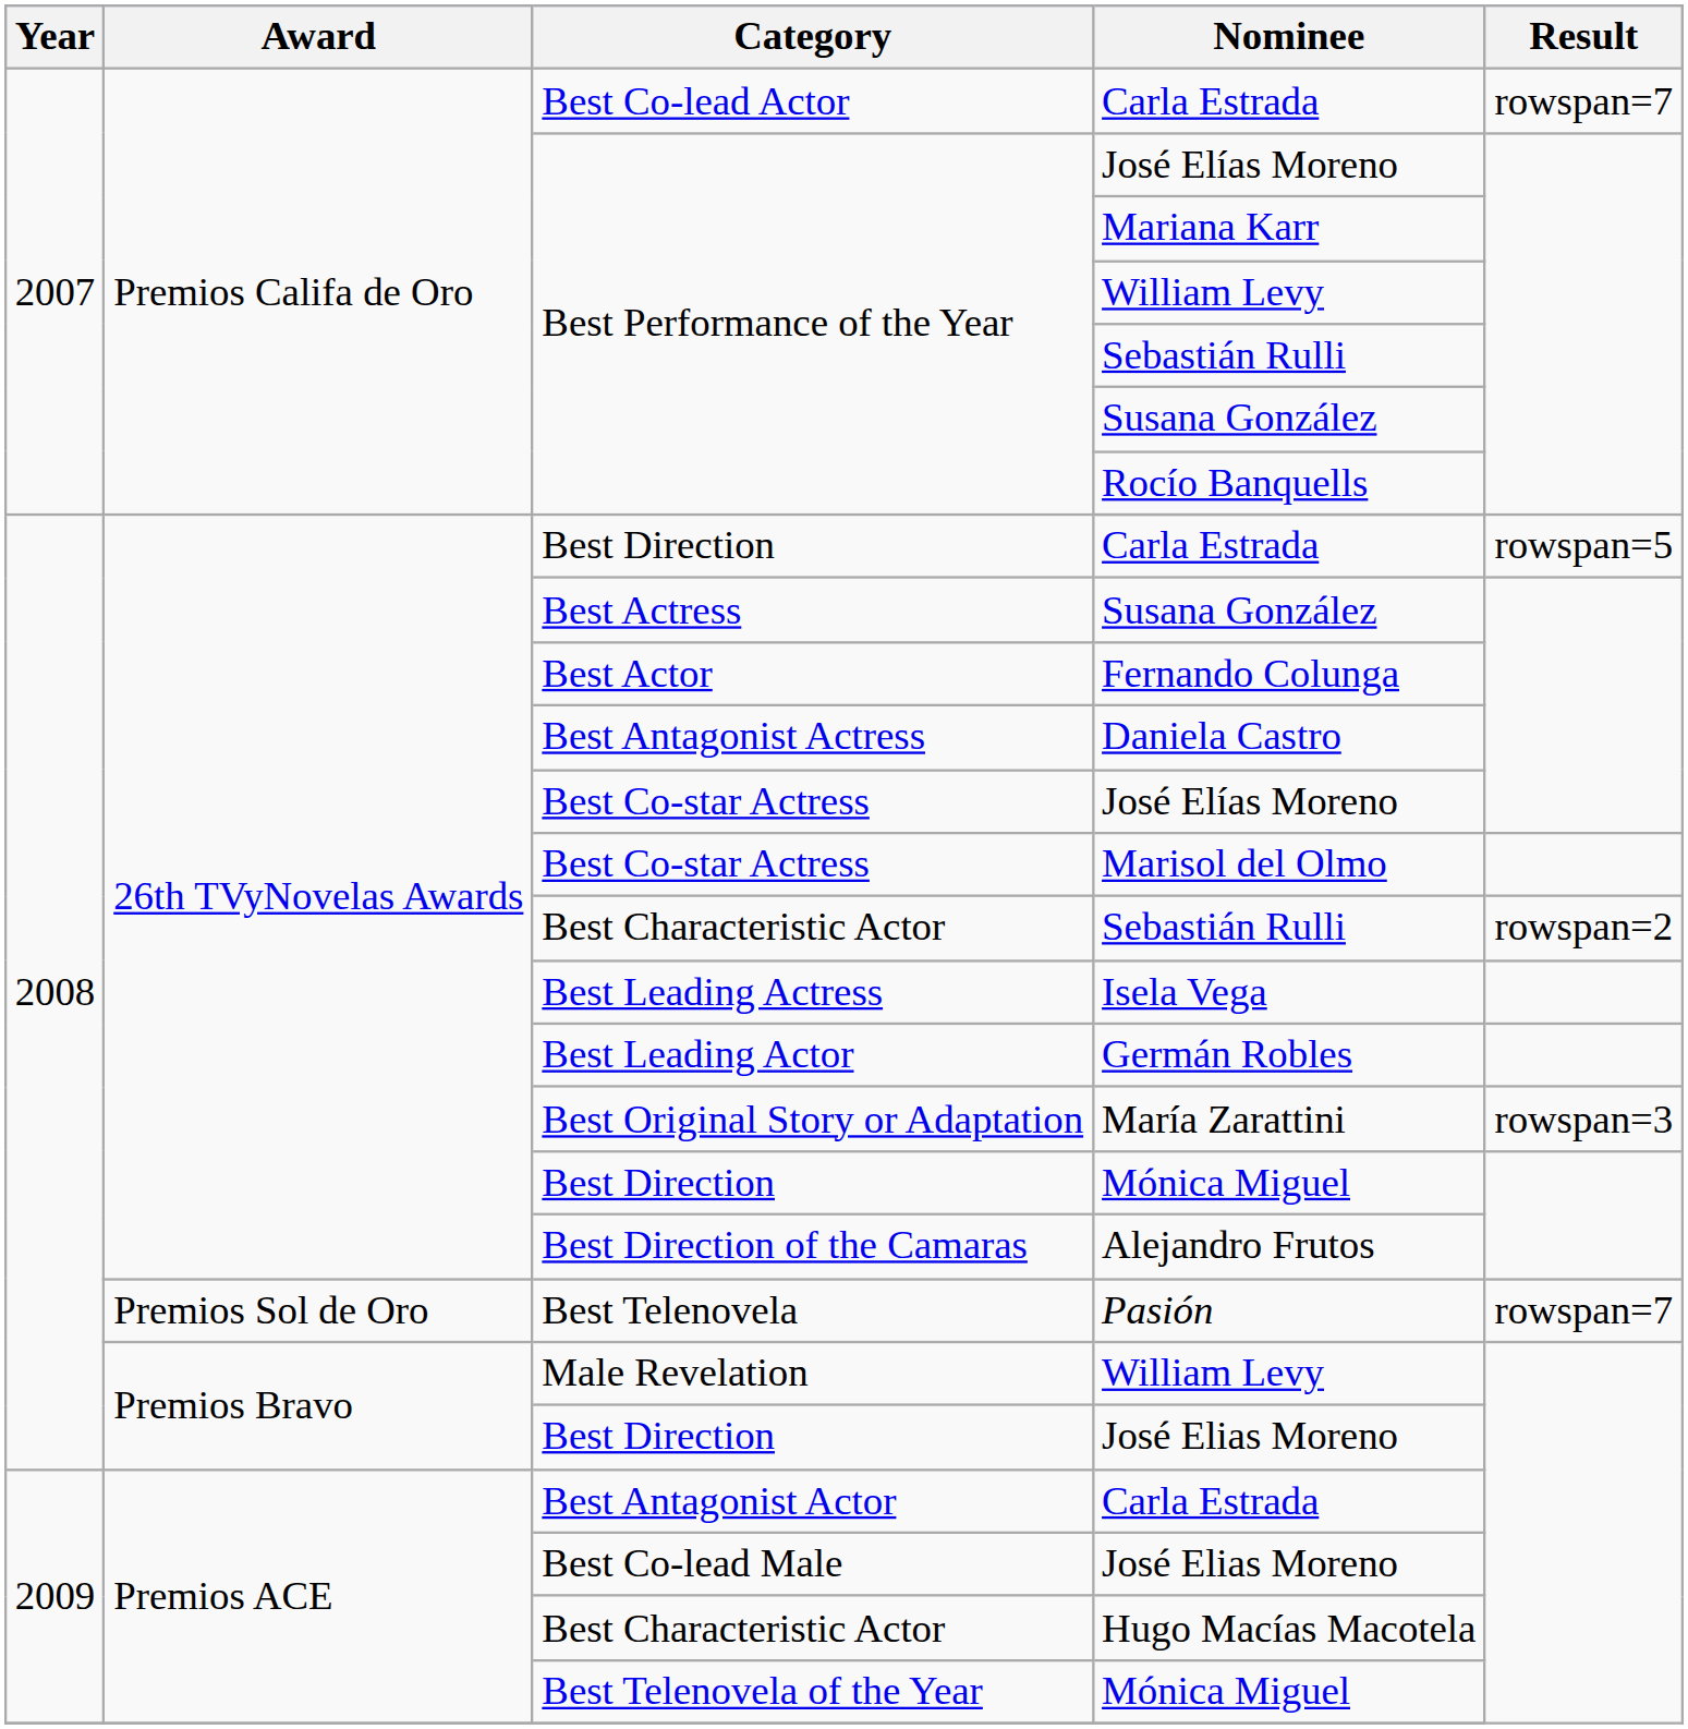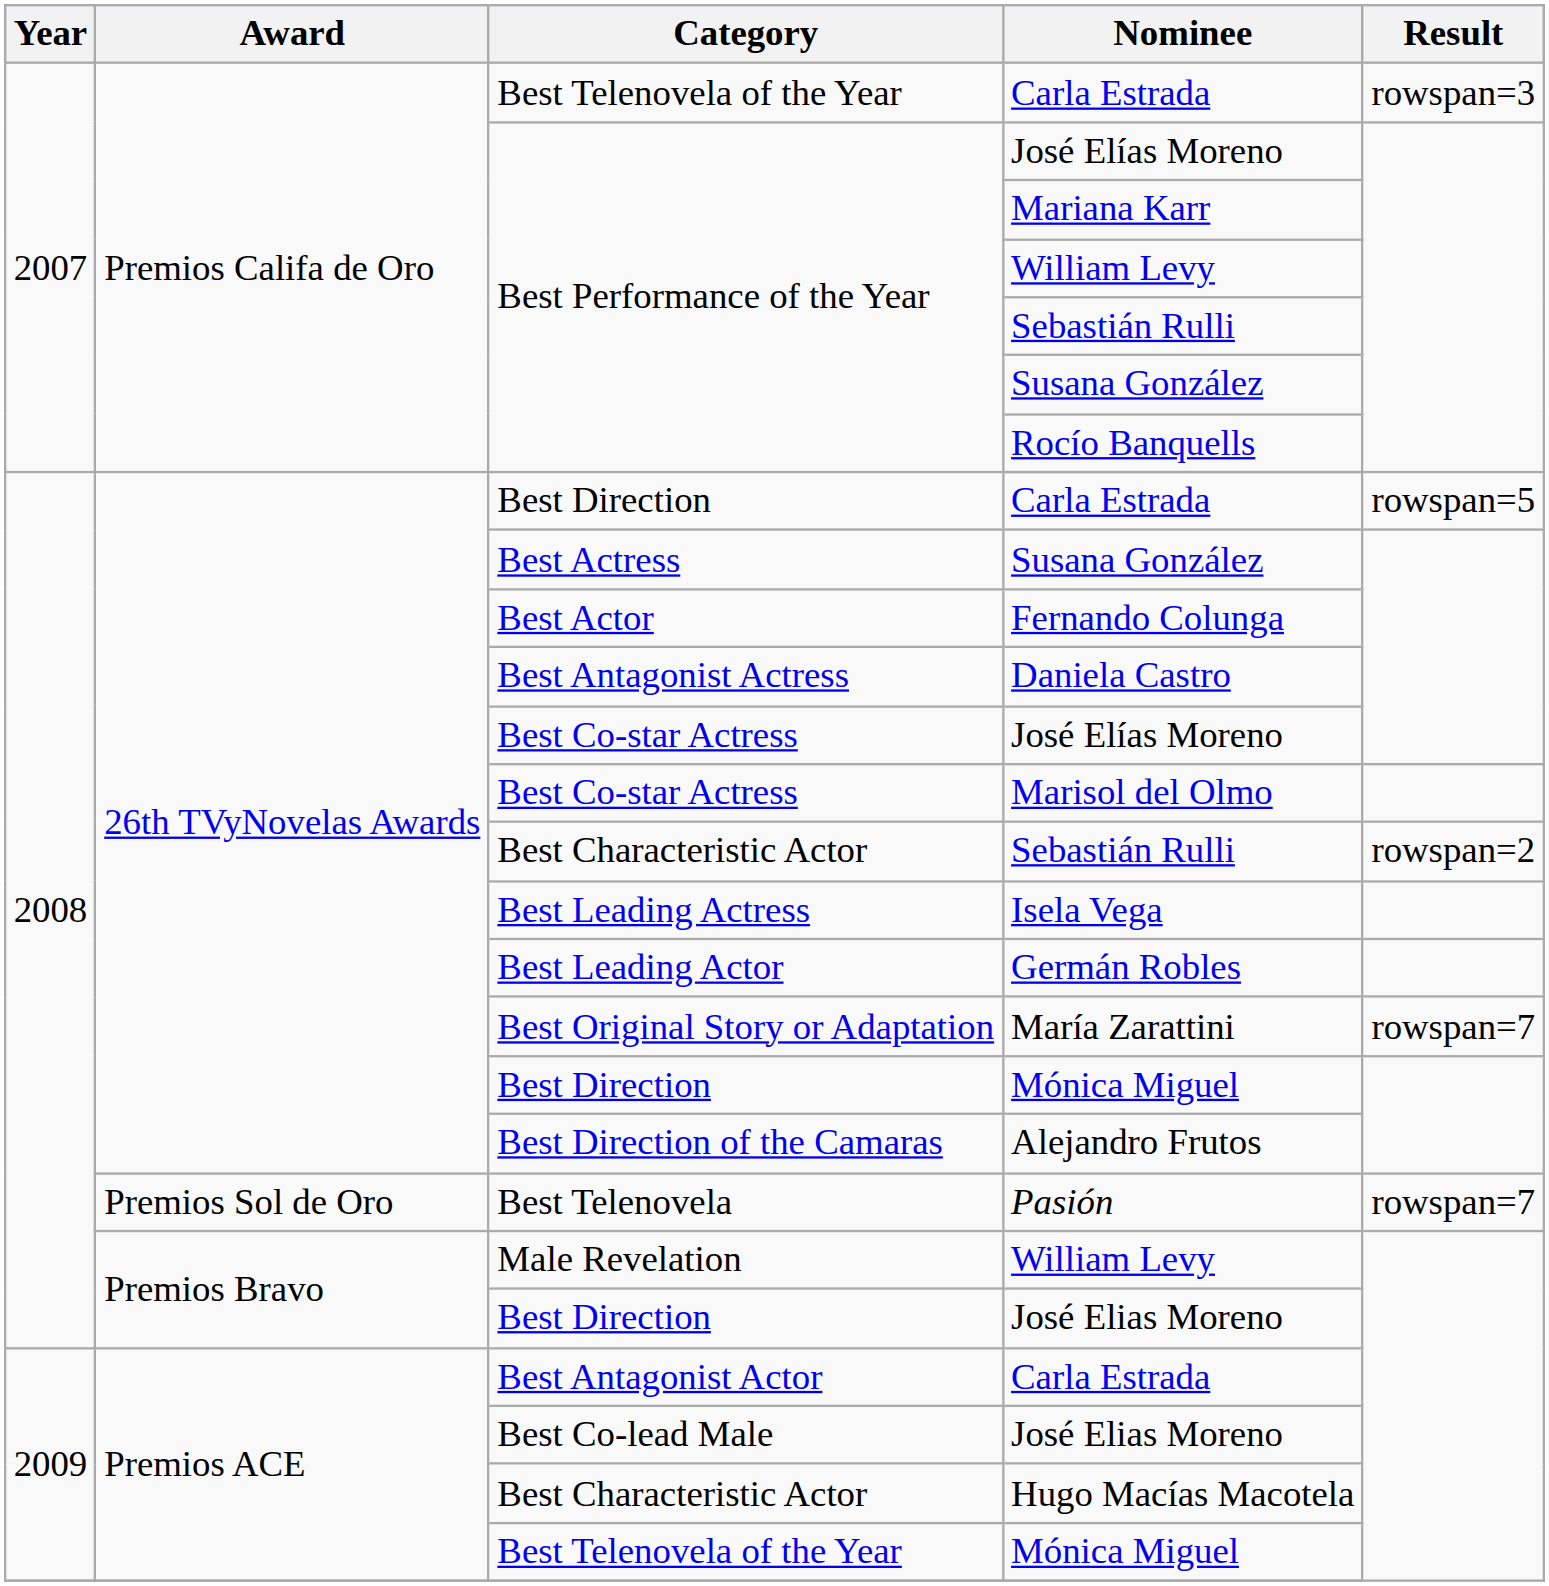Premios Califa de Oro / Carla Estrada | Category: Best Co-lead Actor -> Best Telenovela of the Year
Premios Califa de Oro / Carla Estrada | Result: rowspan=7 -> rowspan=3
María Zarattini | Result: rowspan=3 -> rowspan=7
